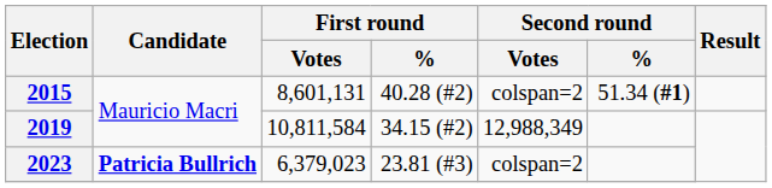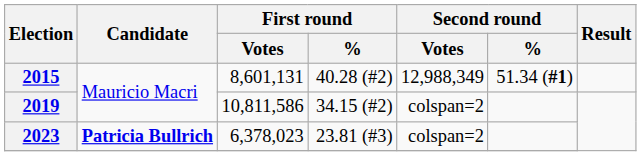2015 | Second round / Votes: colspan=2 -> 12,988,349
2019 | First round / Votes: 10,811,584 -> 10,811,586
2019 | Second round / Votes: 12,988,349 -> colspan=2
2023 | First round / Votes: 6,379,023 -> 6,378,023
